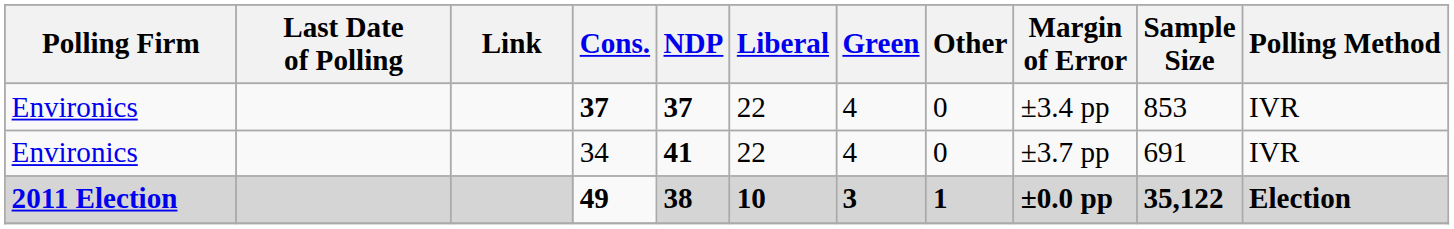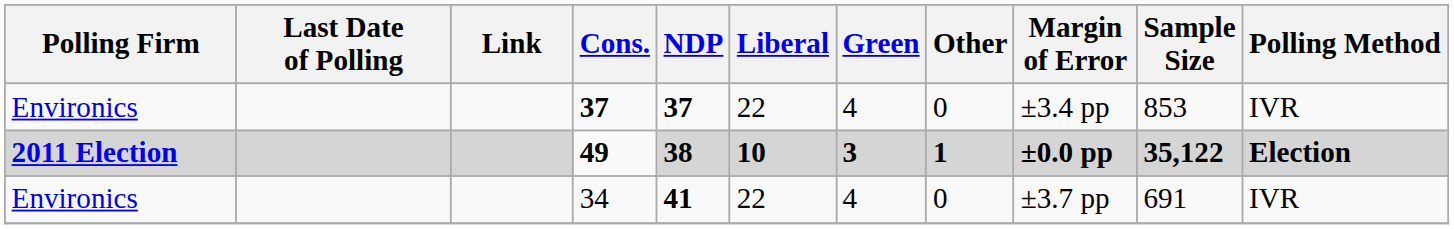rows swapped: 34 <-> 49
